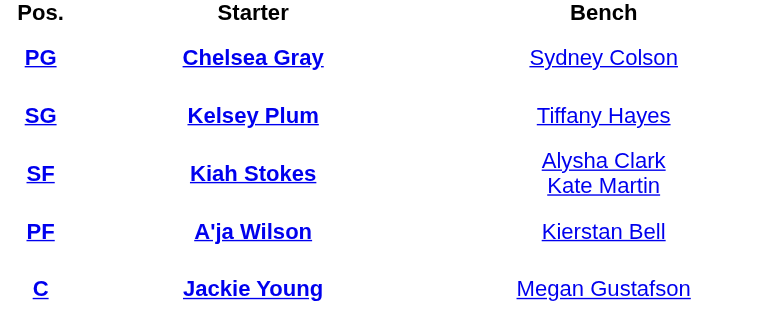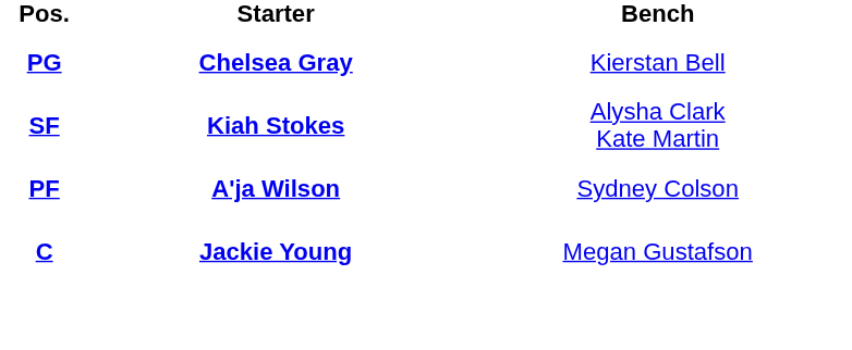PG | Bench: Sydney Colson -> Kierstan Bell
- row: SG | Kelsey Plum | Tiffany Hayes
PF | Bench: Kierstan Bell -> Sydney Colson
